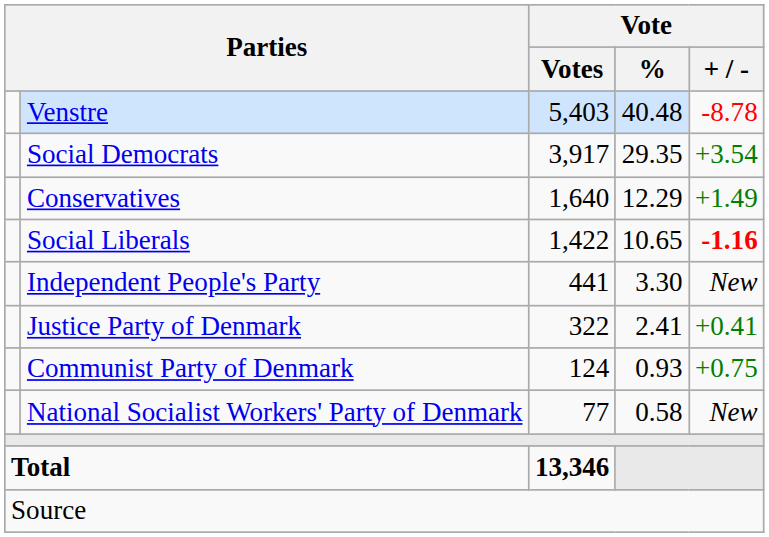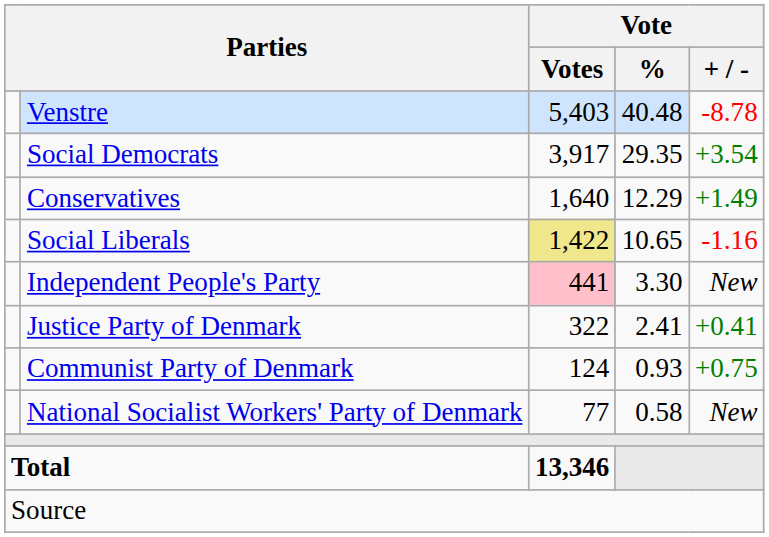Social Liberals | Vote / Votes: no background -> khaki background
Social Liberals | Vote / + / -: bold -> normal
Independent People's Party | Vote / Votes: no background -> pink background
